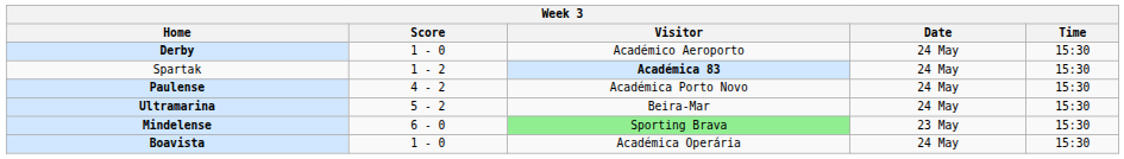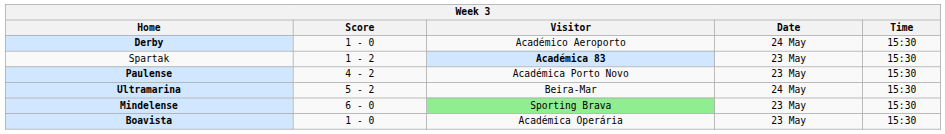Spartak | Date: 24 May -> 23 May
Paulense | Date: 24 May -> 23 May
Boavista | Date: 24 May -> 23 May
